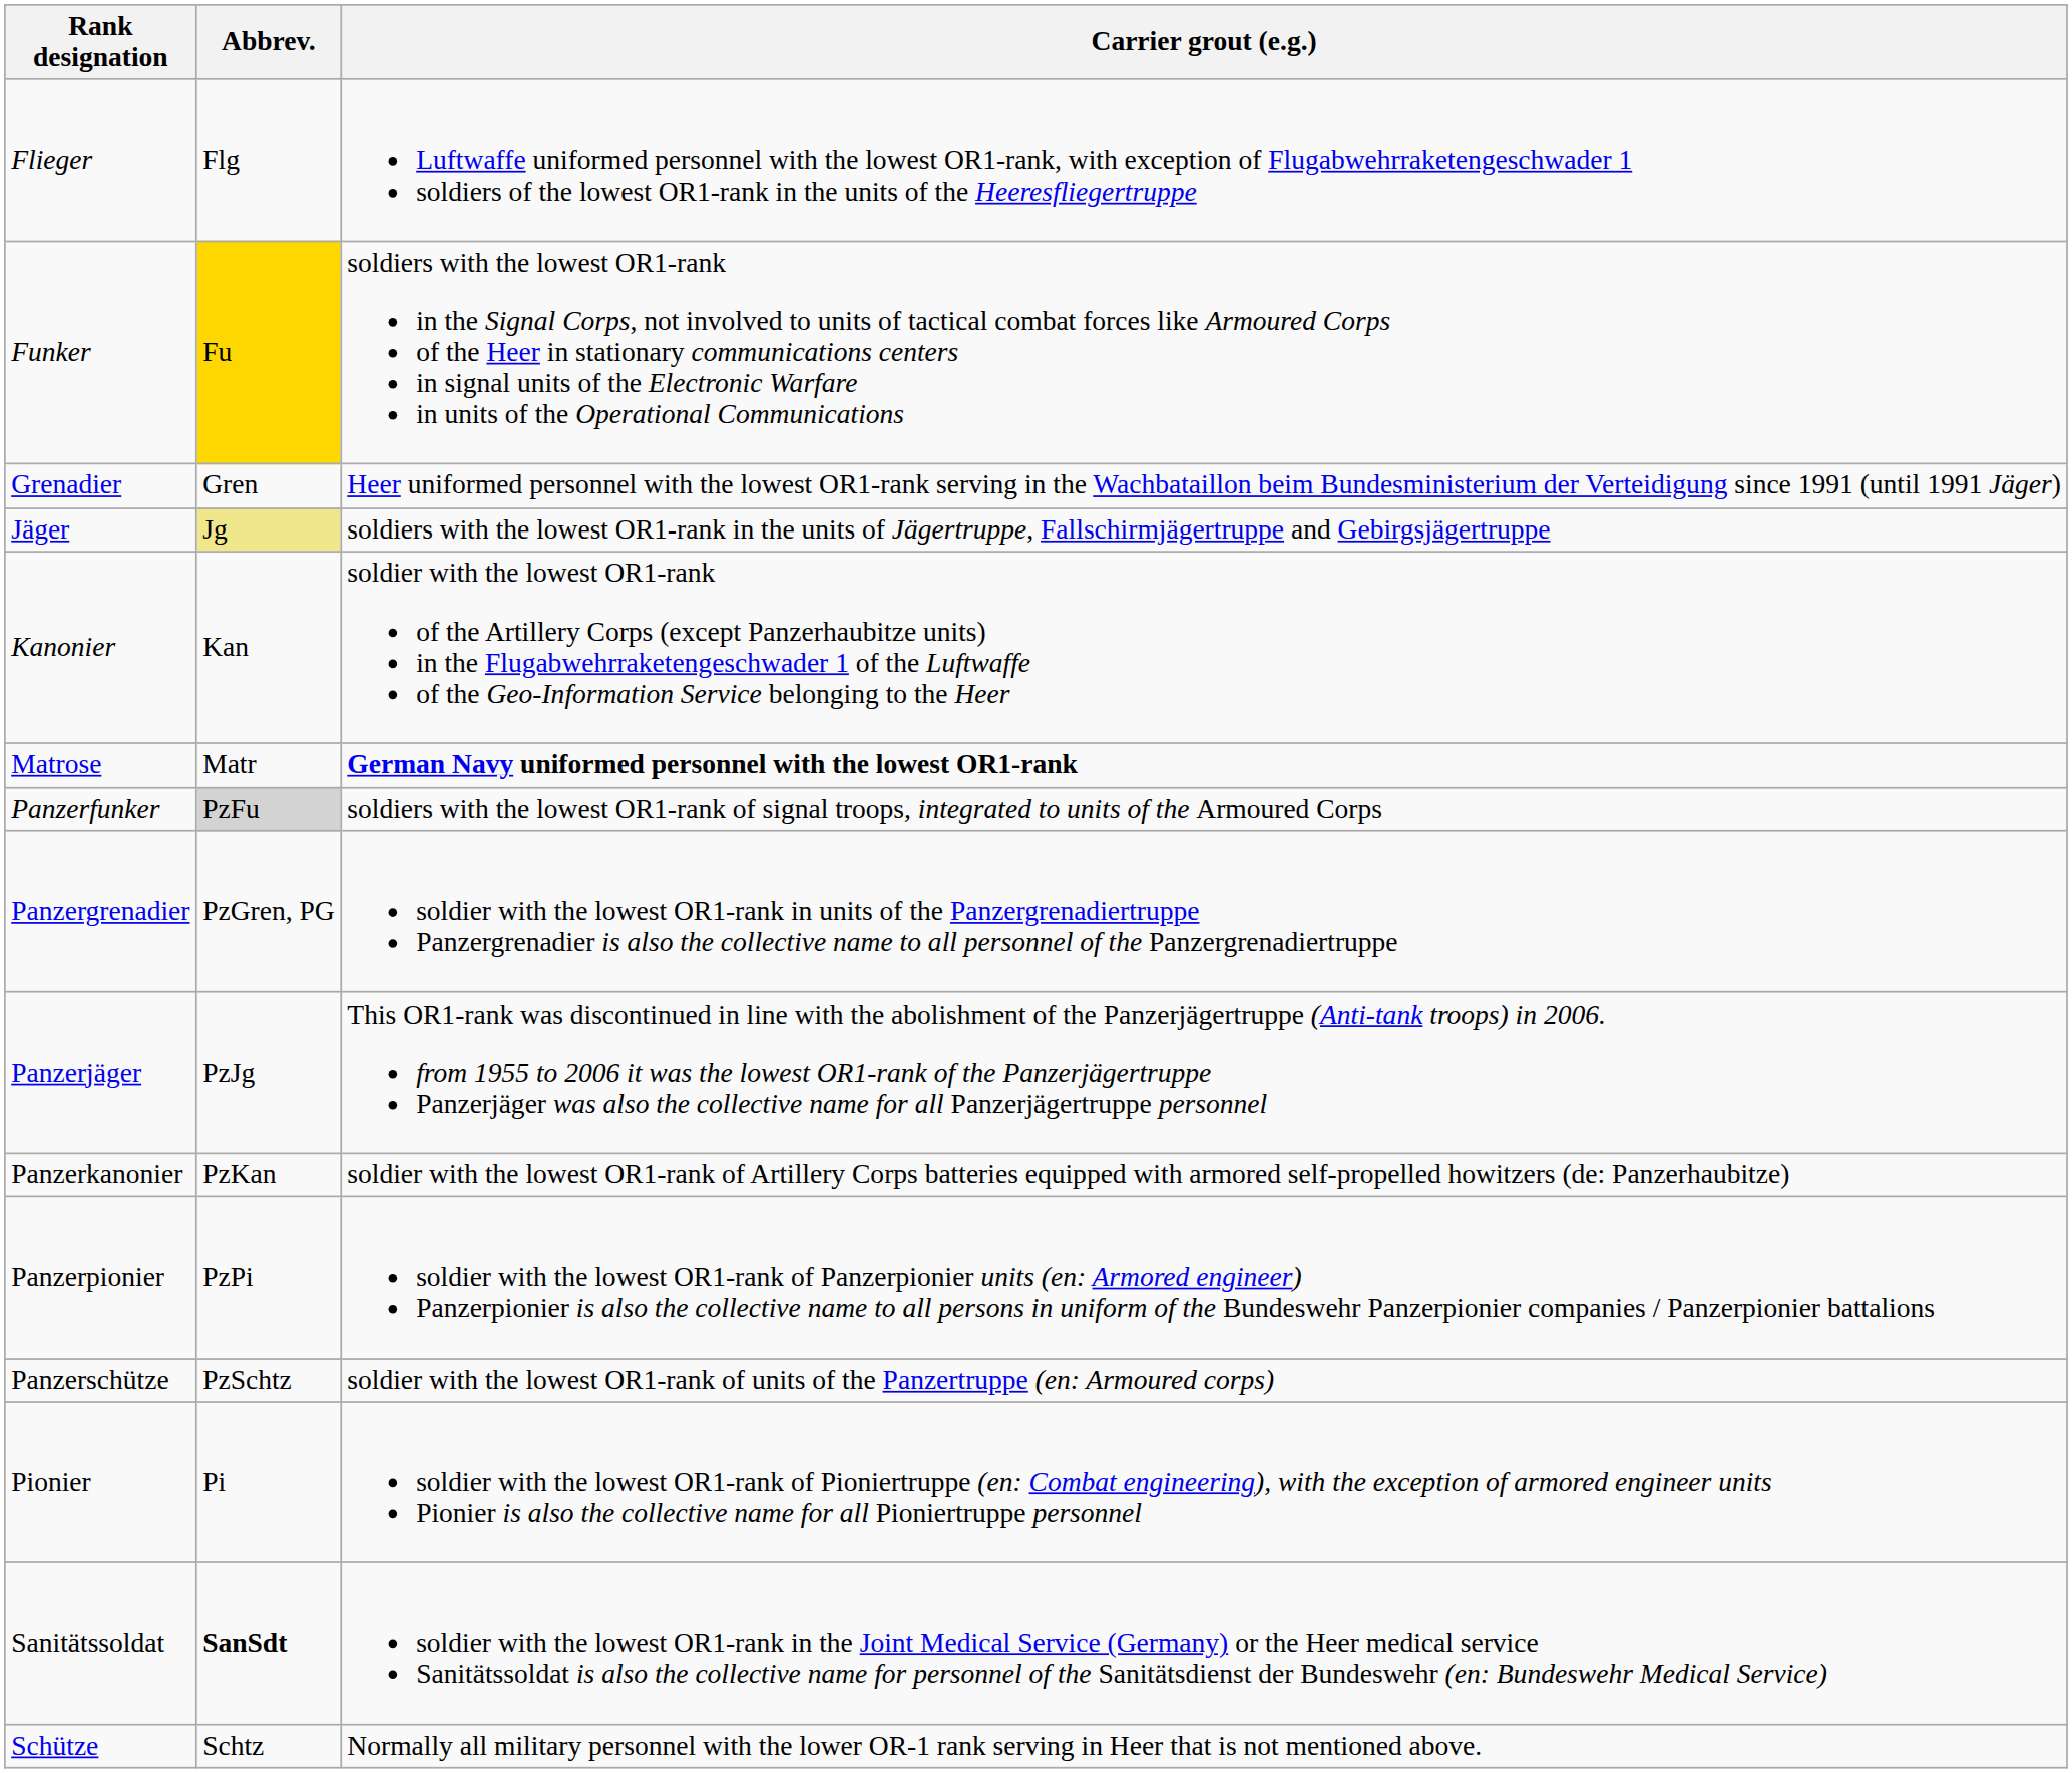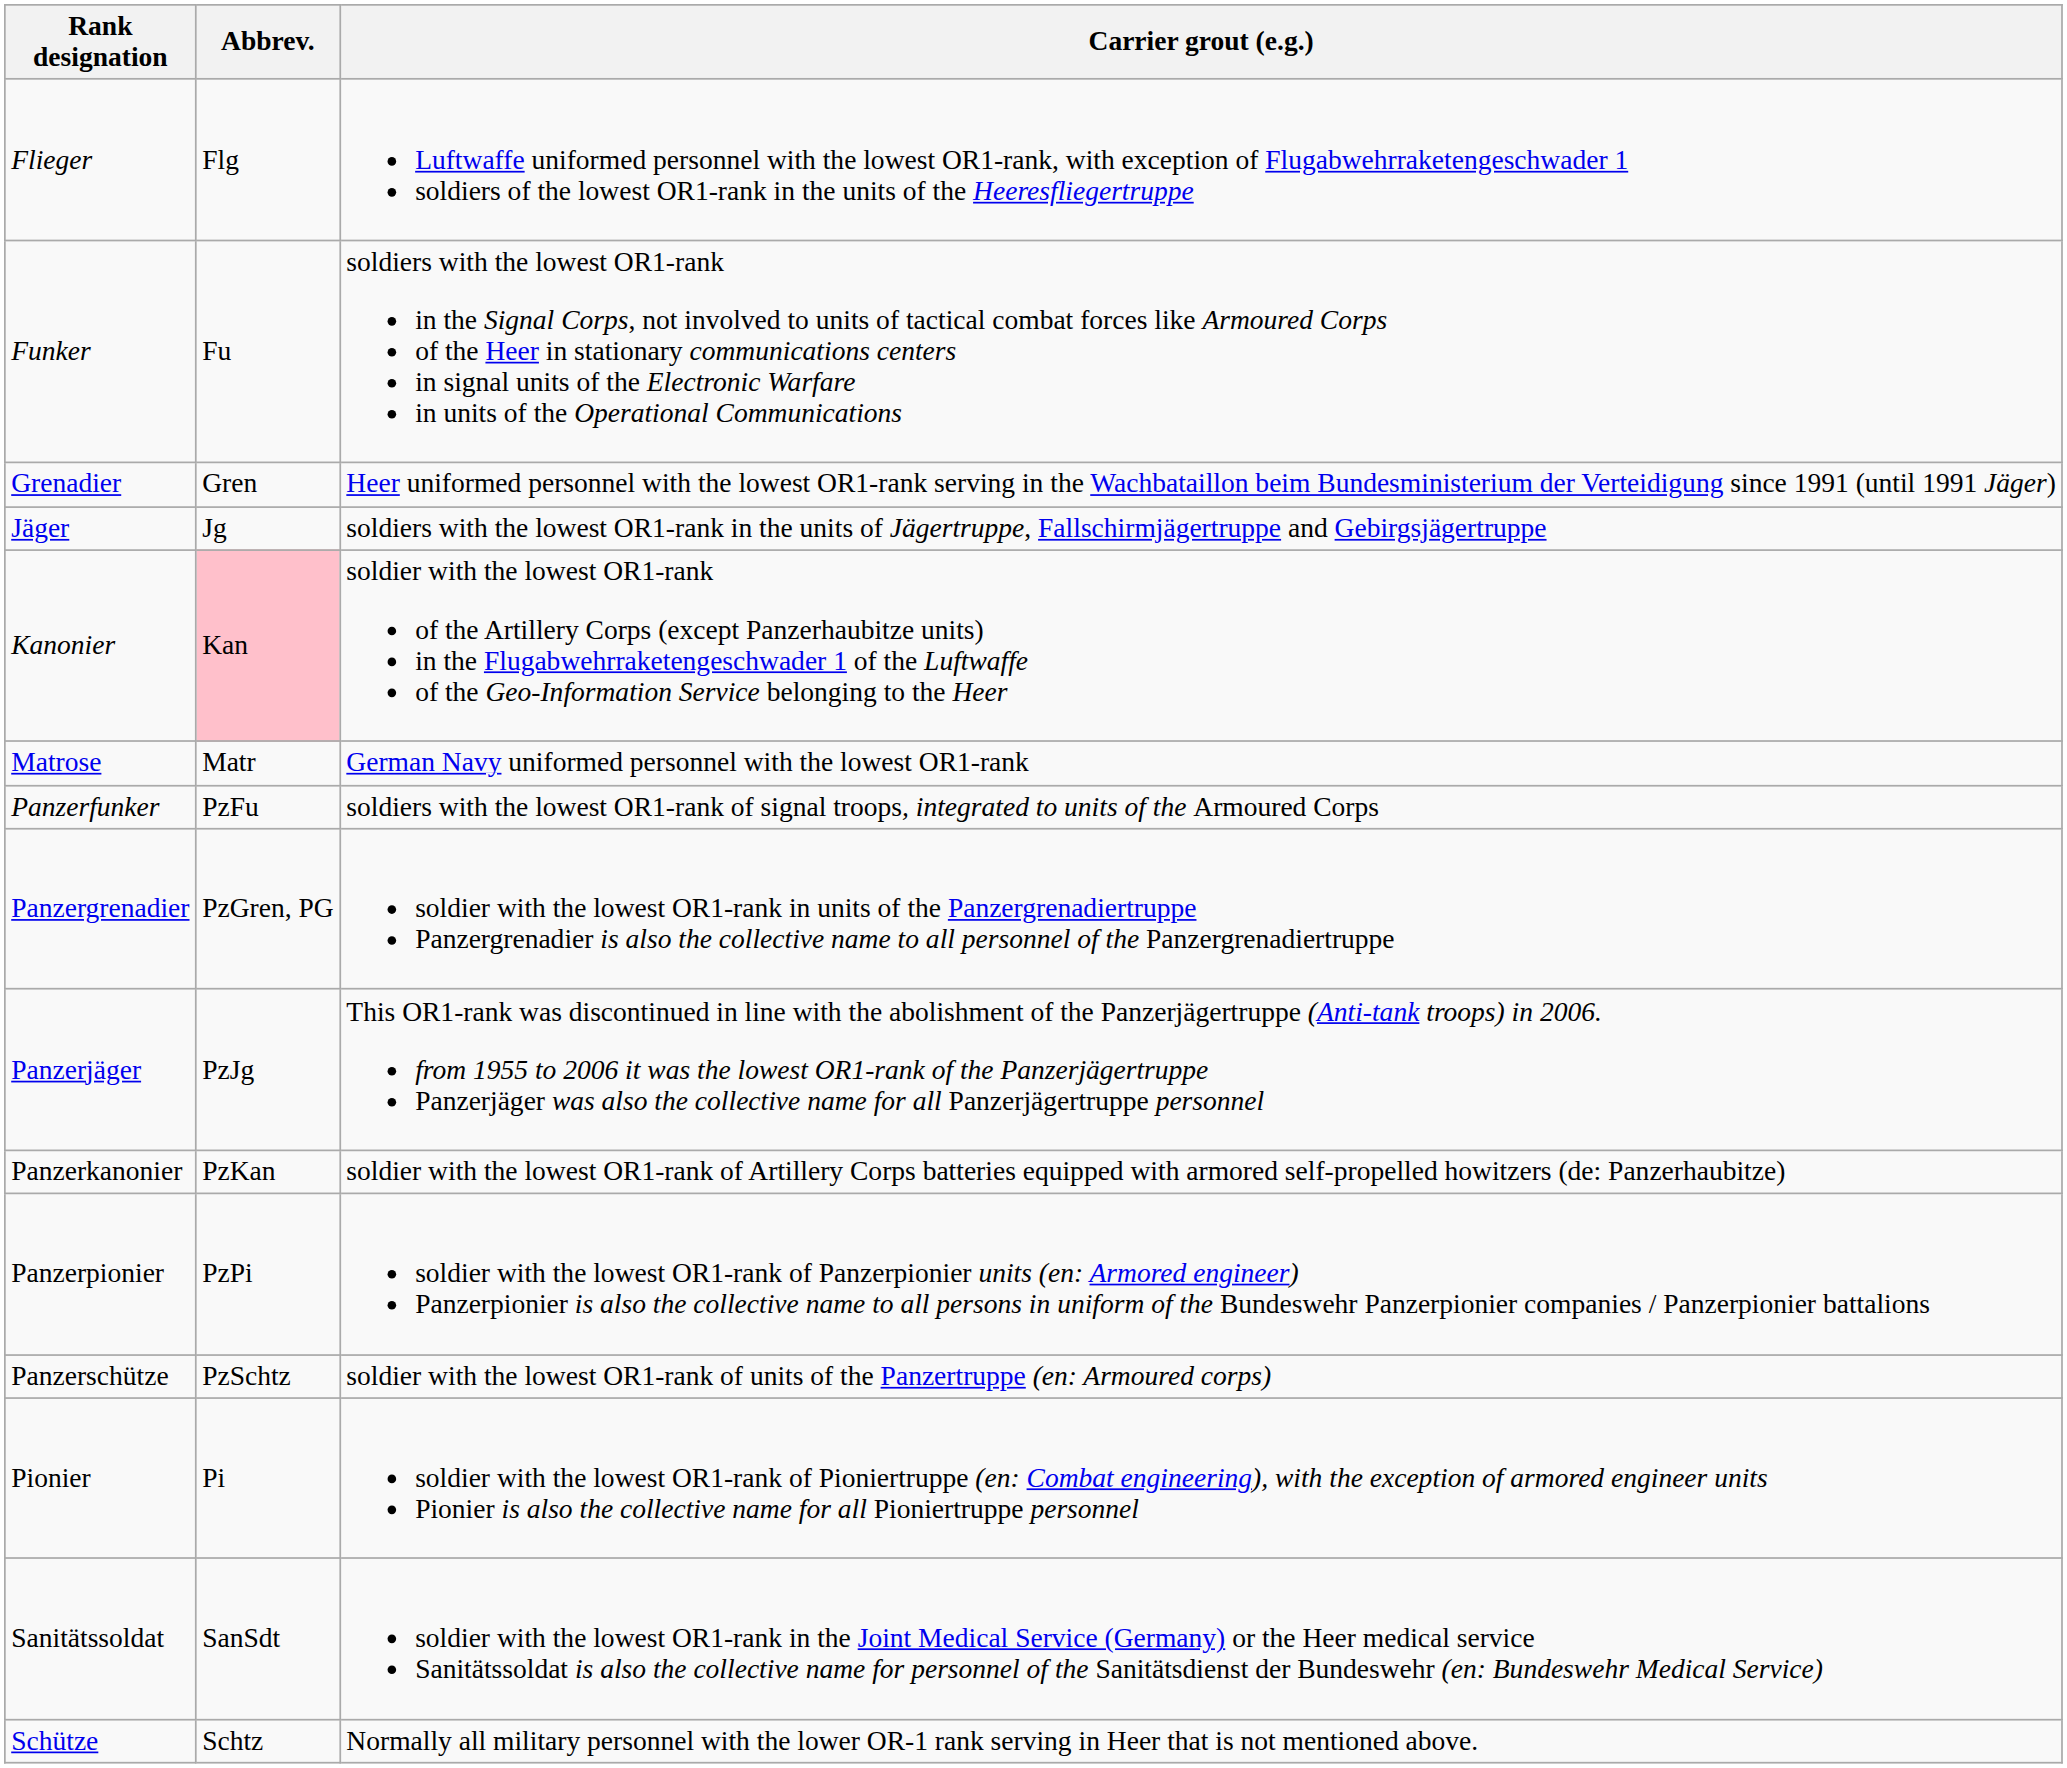Funker | Abbrev.: gold background -> no background
Jäger | Abbrev.: khaki background -> no background
Kanonier | Abbrev.: no background -> pink background
Matrose | Carrier grout (e.g.): bold -> normal
Panzerfunker | Abbrev.: lightgrey background -> no background
Sanitätssoldat | Abbrev.: bold -> normal
